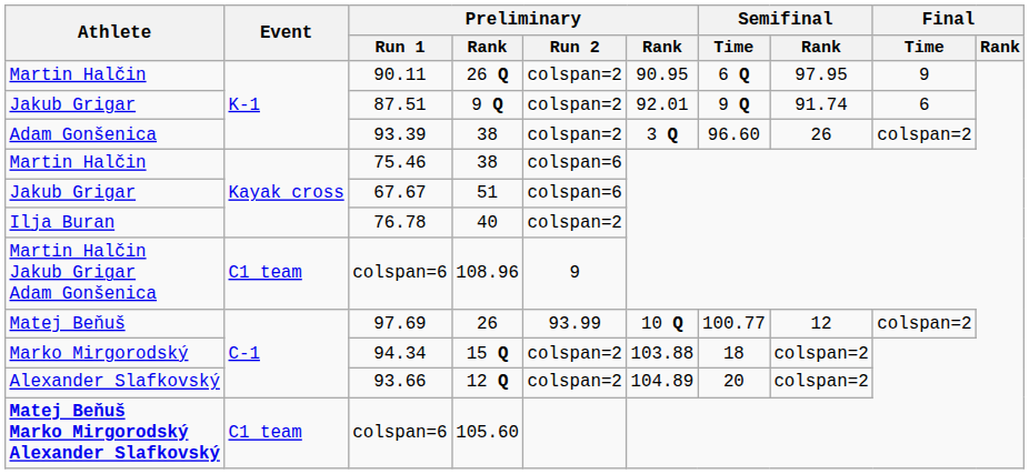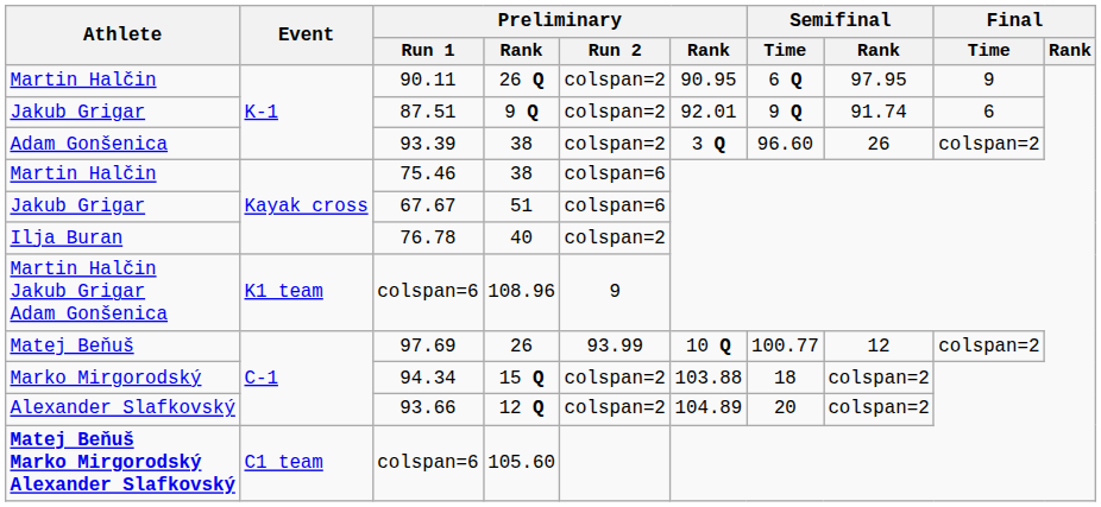colspan=6 / 108.96 | Event: C1 team -> K1 team
